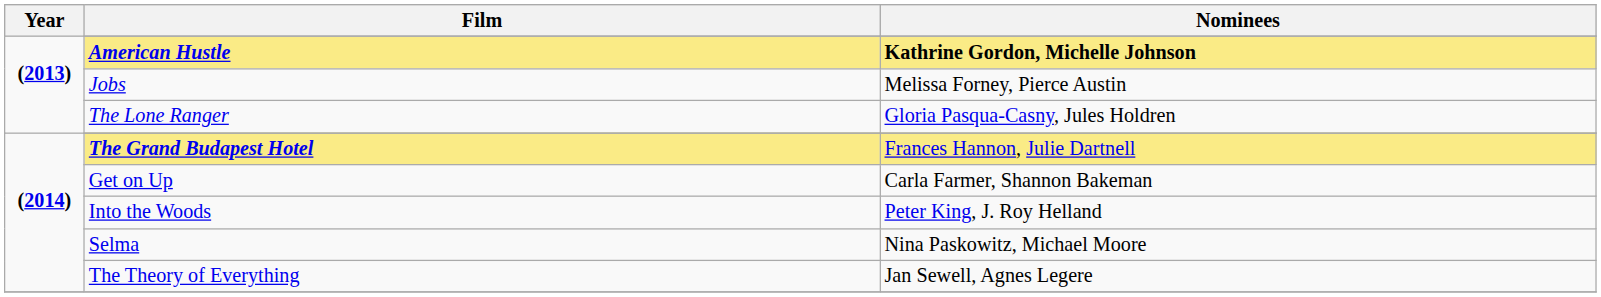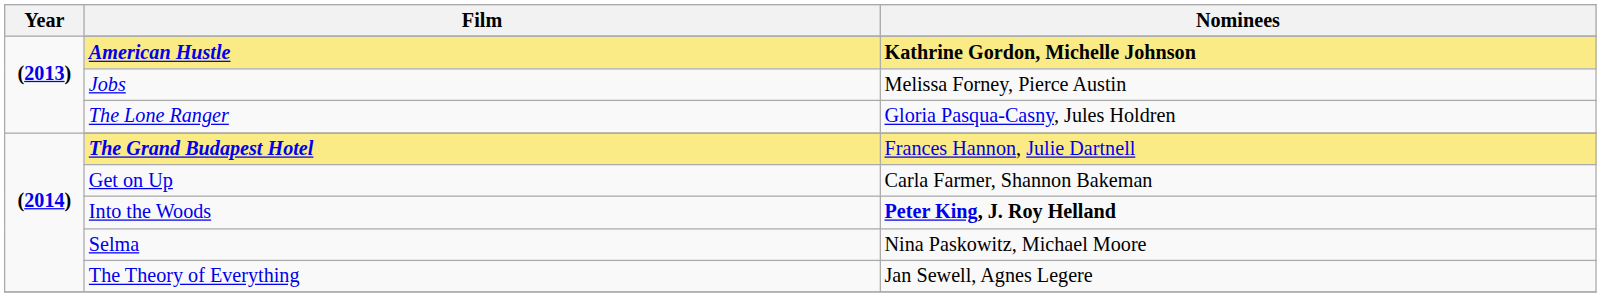Into the Woods | Nominees: normal -> bold
